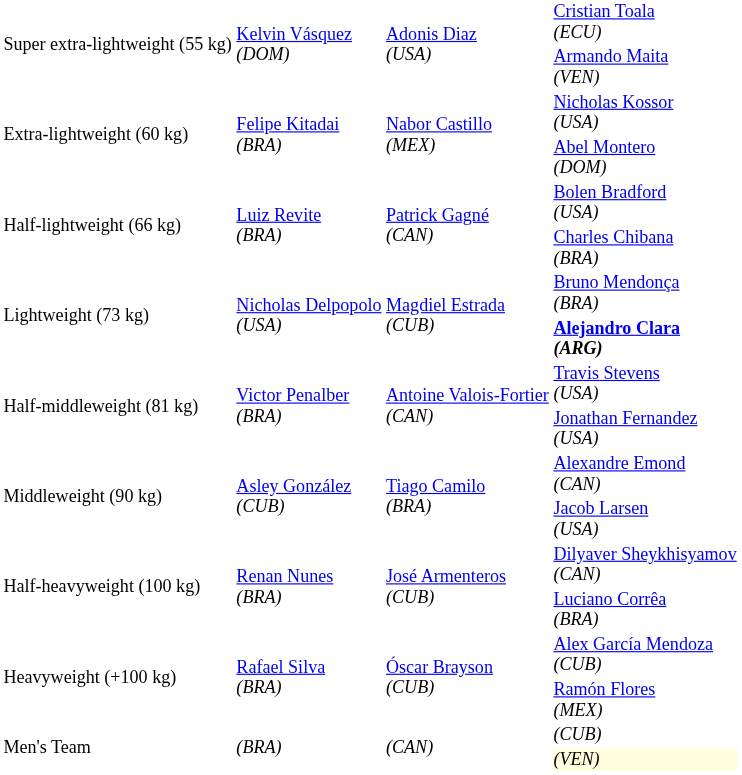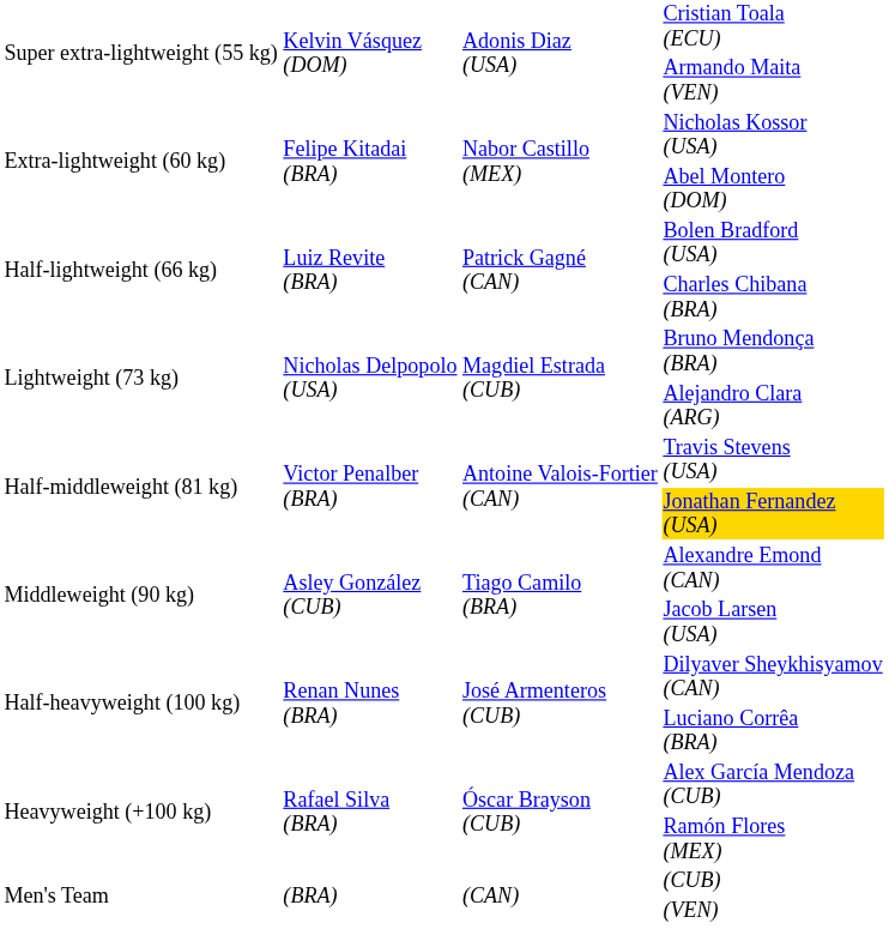Alejandro Clara (ARG) | column 4: bold -> normal
Jonathan Fernandez (USA) | column 4: no background -> gold background
(VEN) | column 4: lightyellow background -> no background
